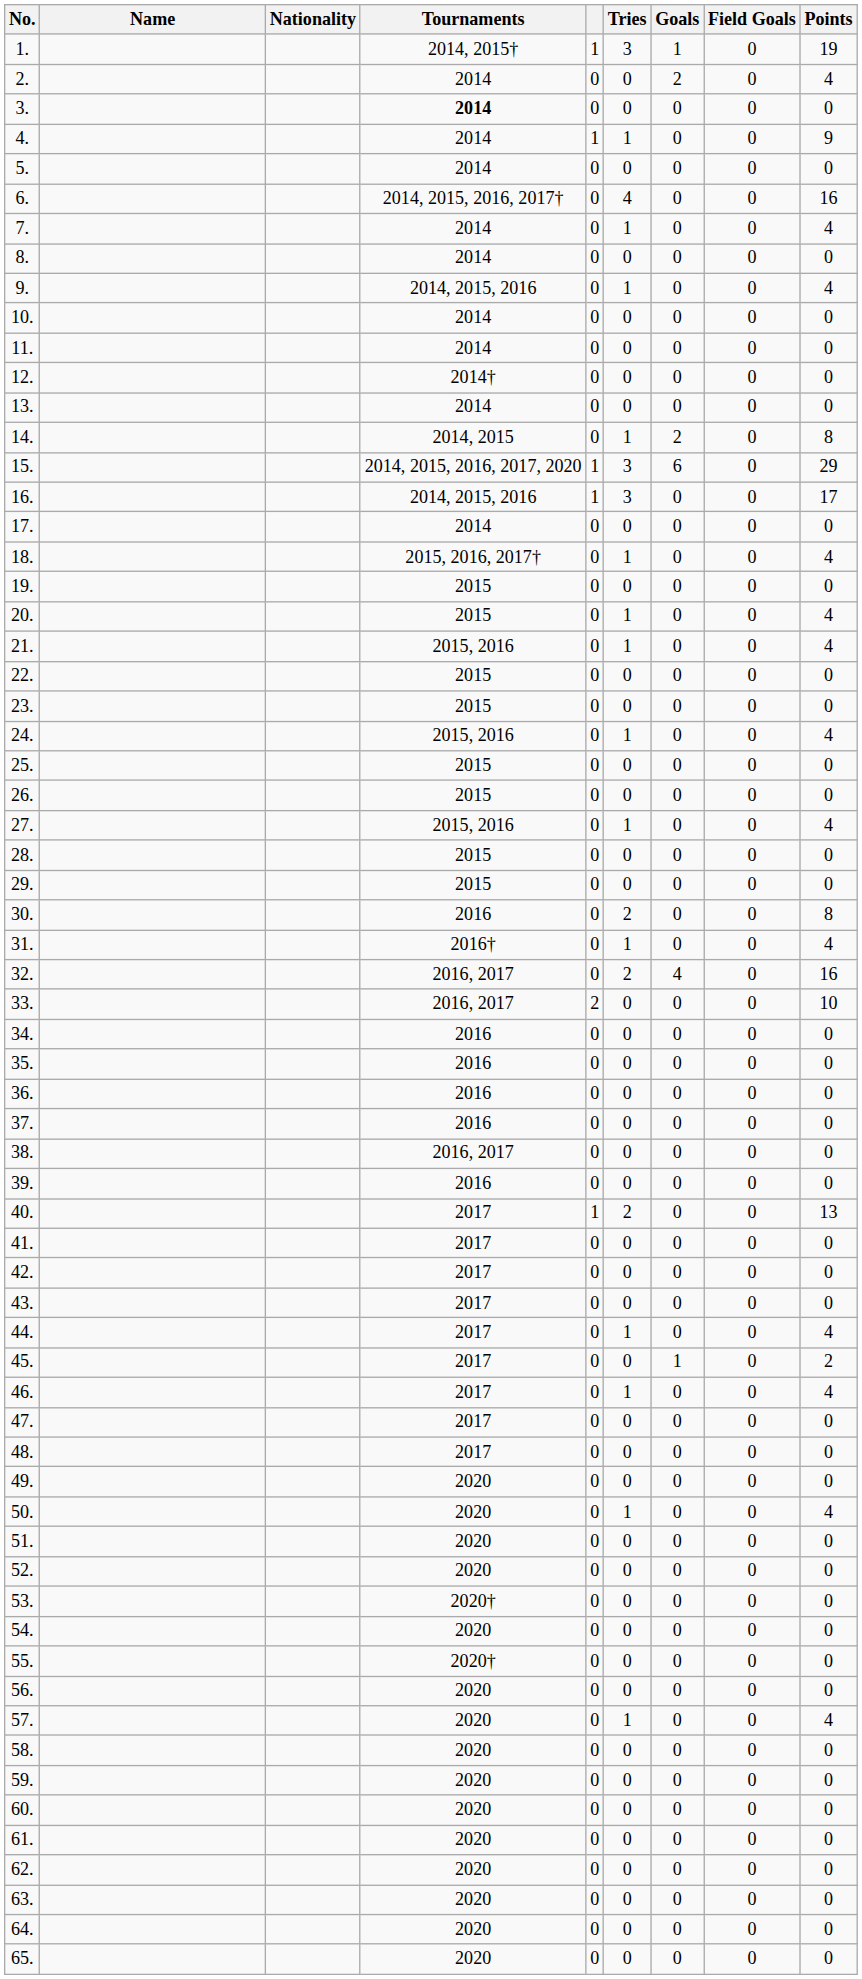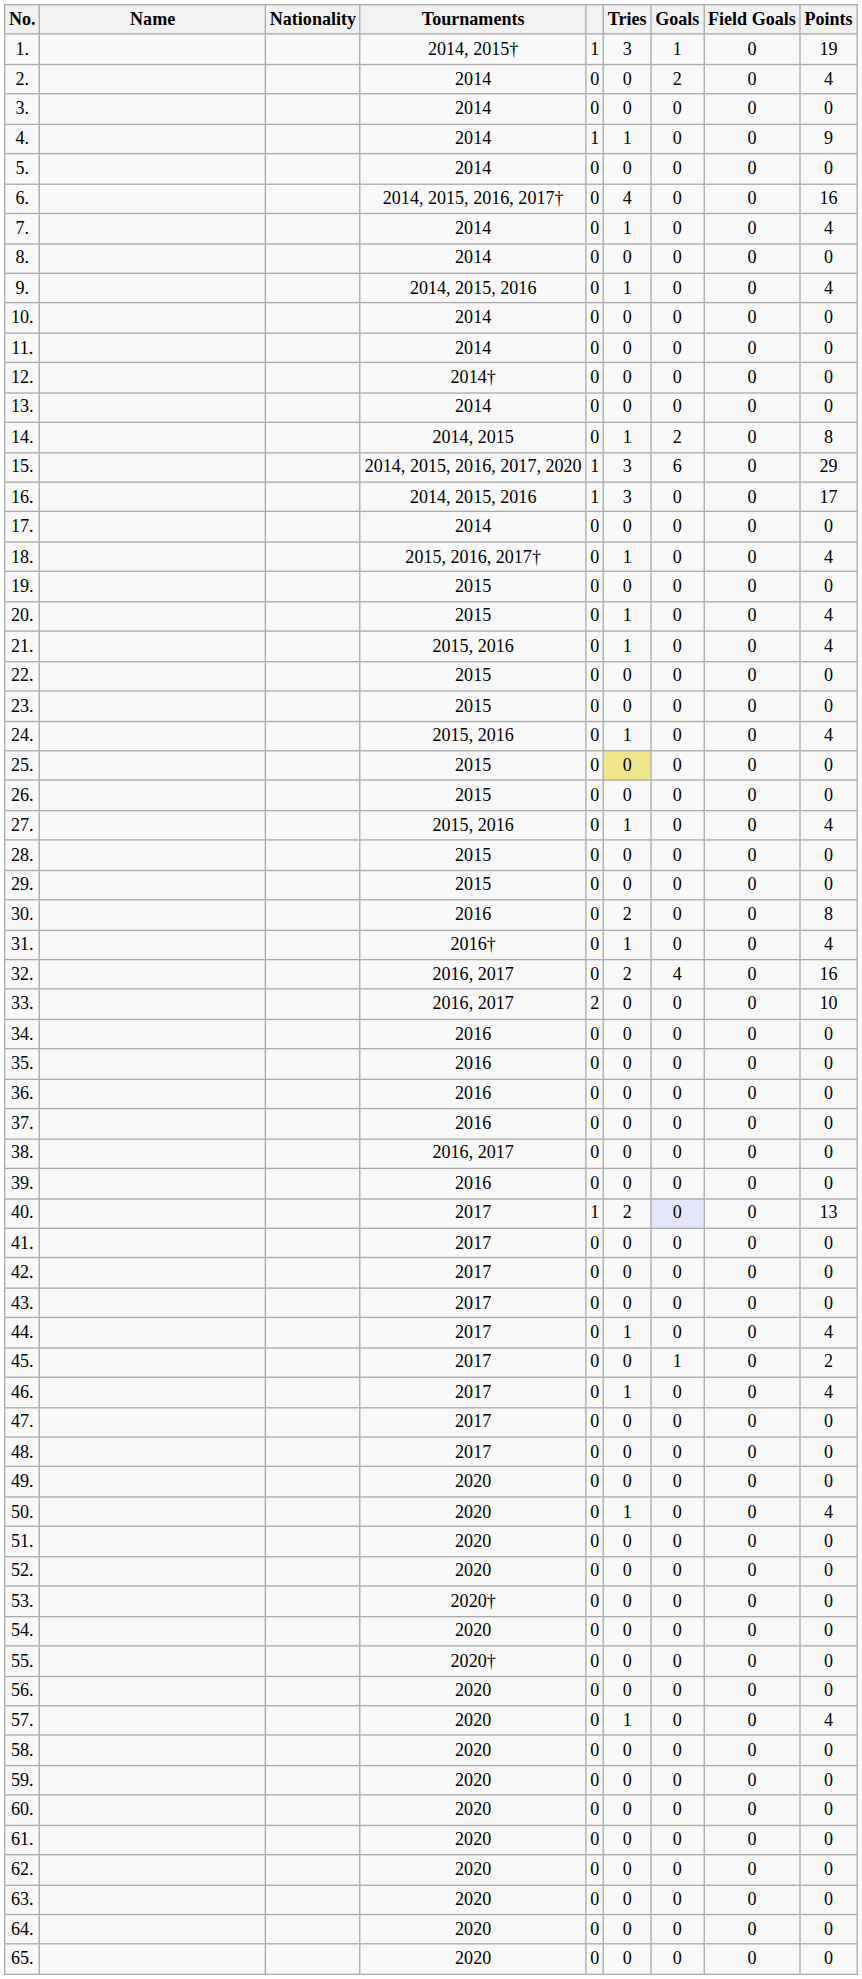3. | Tournaments: bold -> normal
25. | Tries: no background -> khaki background
40. | Goals: no background -> lavender background
